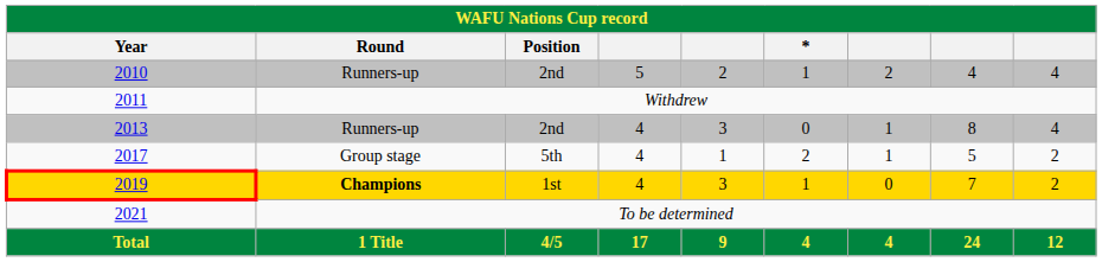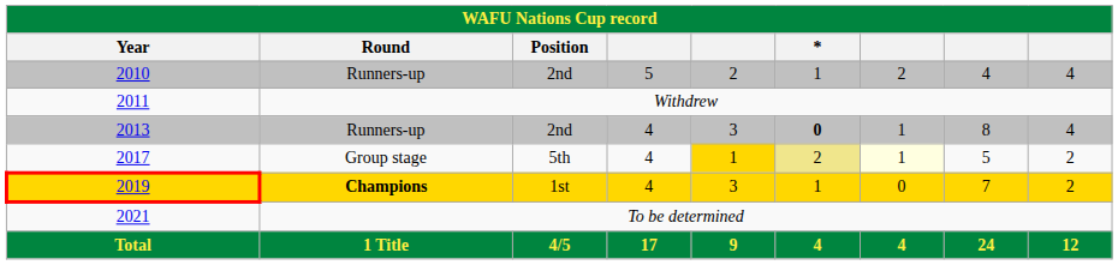2013 | *: normal -> bold
2017 | column 5: no background -> gold background
2017 | *: no background -> khaki background
2017 | column 7: no background -> lightyellow background
